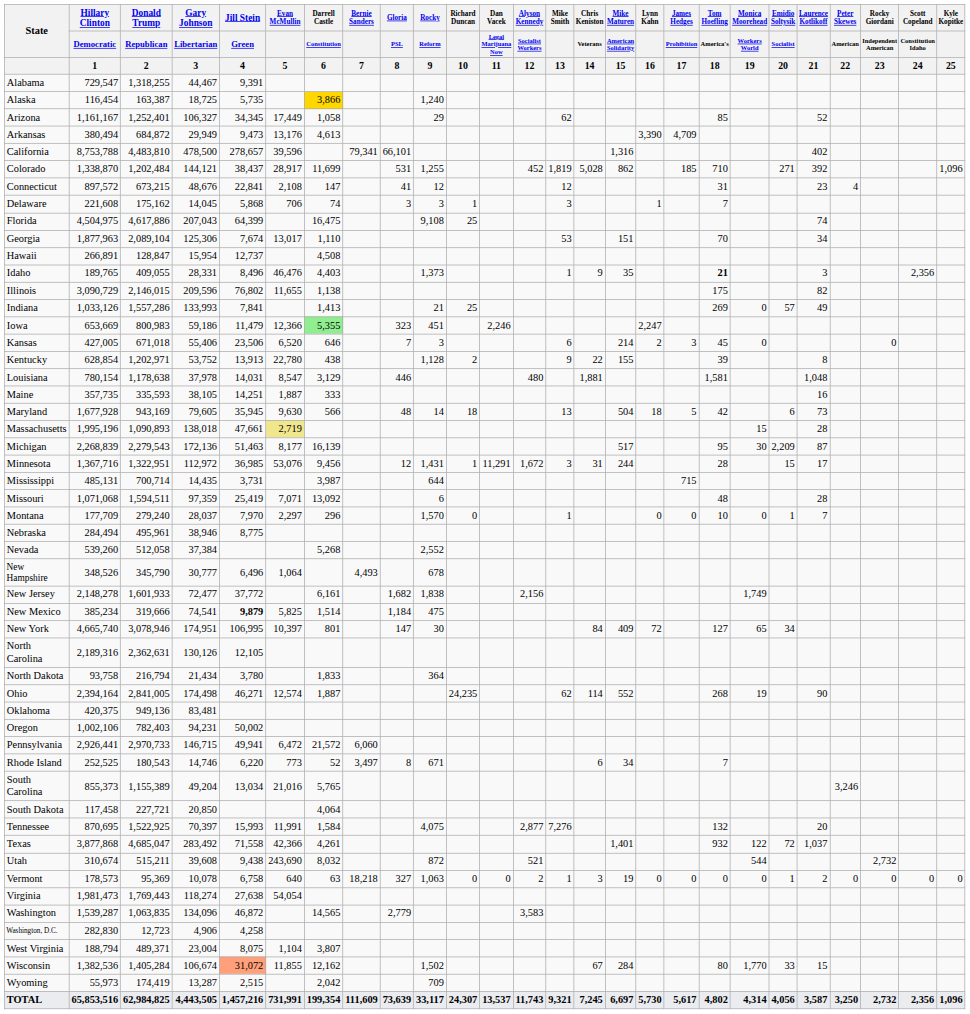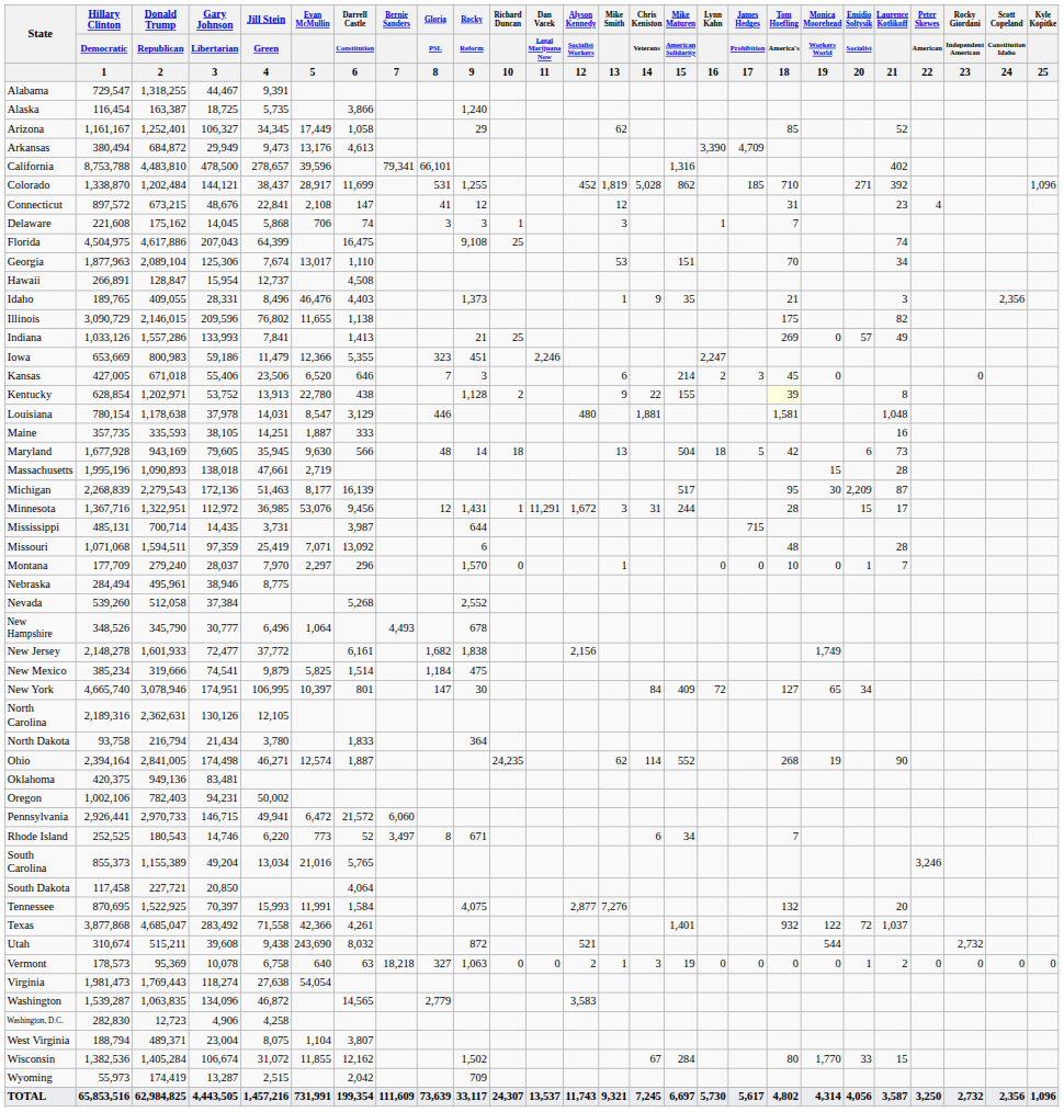Alaska | Darrell Castle / Constitution / 6: gold background -> no background
Idaho | Tom Hoefling / America's / 18: bold -> normal
Iowa | Darrell Castle / Constitution / 6: lightgreen background -> no background
Kentucky | Tom Hoefling / America's / 18: no background -> lightyellow background
Massachusetts | Evan McMullin / 5: khaki background -> no background
New Mexico | Jill Stein / Green / 4: bold -> normal
Wisconsin | Jill Stein / Green / 4: lightsalmon background -> no background
